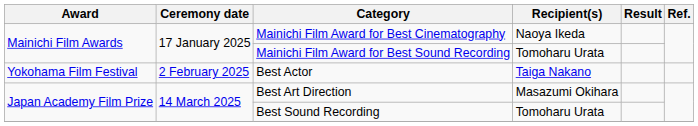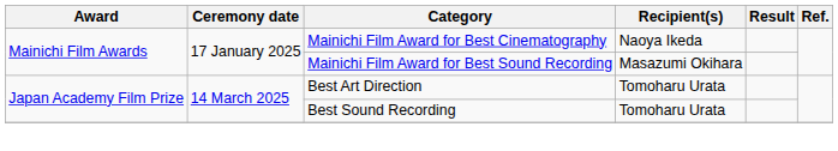Mainichi Film Award for Best Sound Recording | Recipient(s): Tomoharu Urata -> Masazumi Okihara
- row: Yokohama Film Festival | 2 February 2025 | Best Actor | Taiga Nakano
Best Art Direction | Recipient(s): Masazumi Okihara -> Tomoharu Urata
